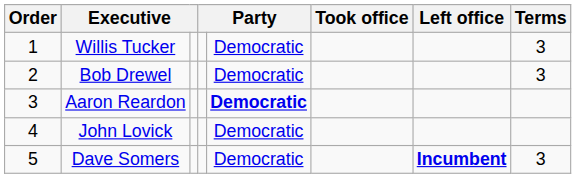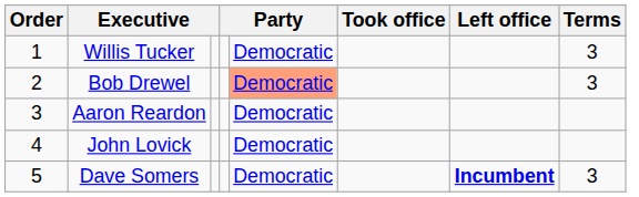Bob Drewel | column 5: no background -> lightsalmon background
Aaron Reardon | column 5: bold -> normal
